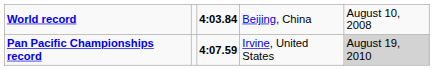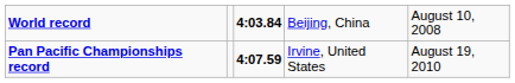Pan Pacific Championships record | column 5: lightgrey background -> no background
